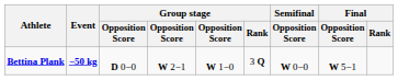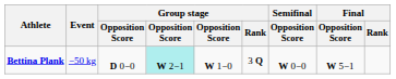Bettina Plank | Event: bold -> normal
Bettina Plank | column 4: no background -> paleturquoise background
